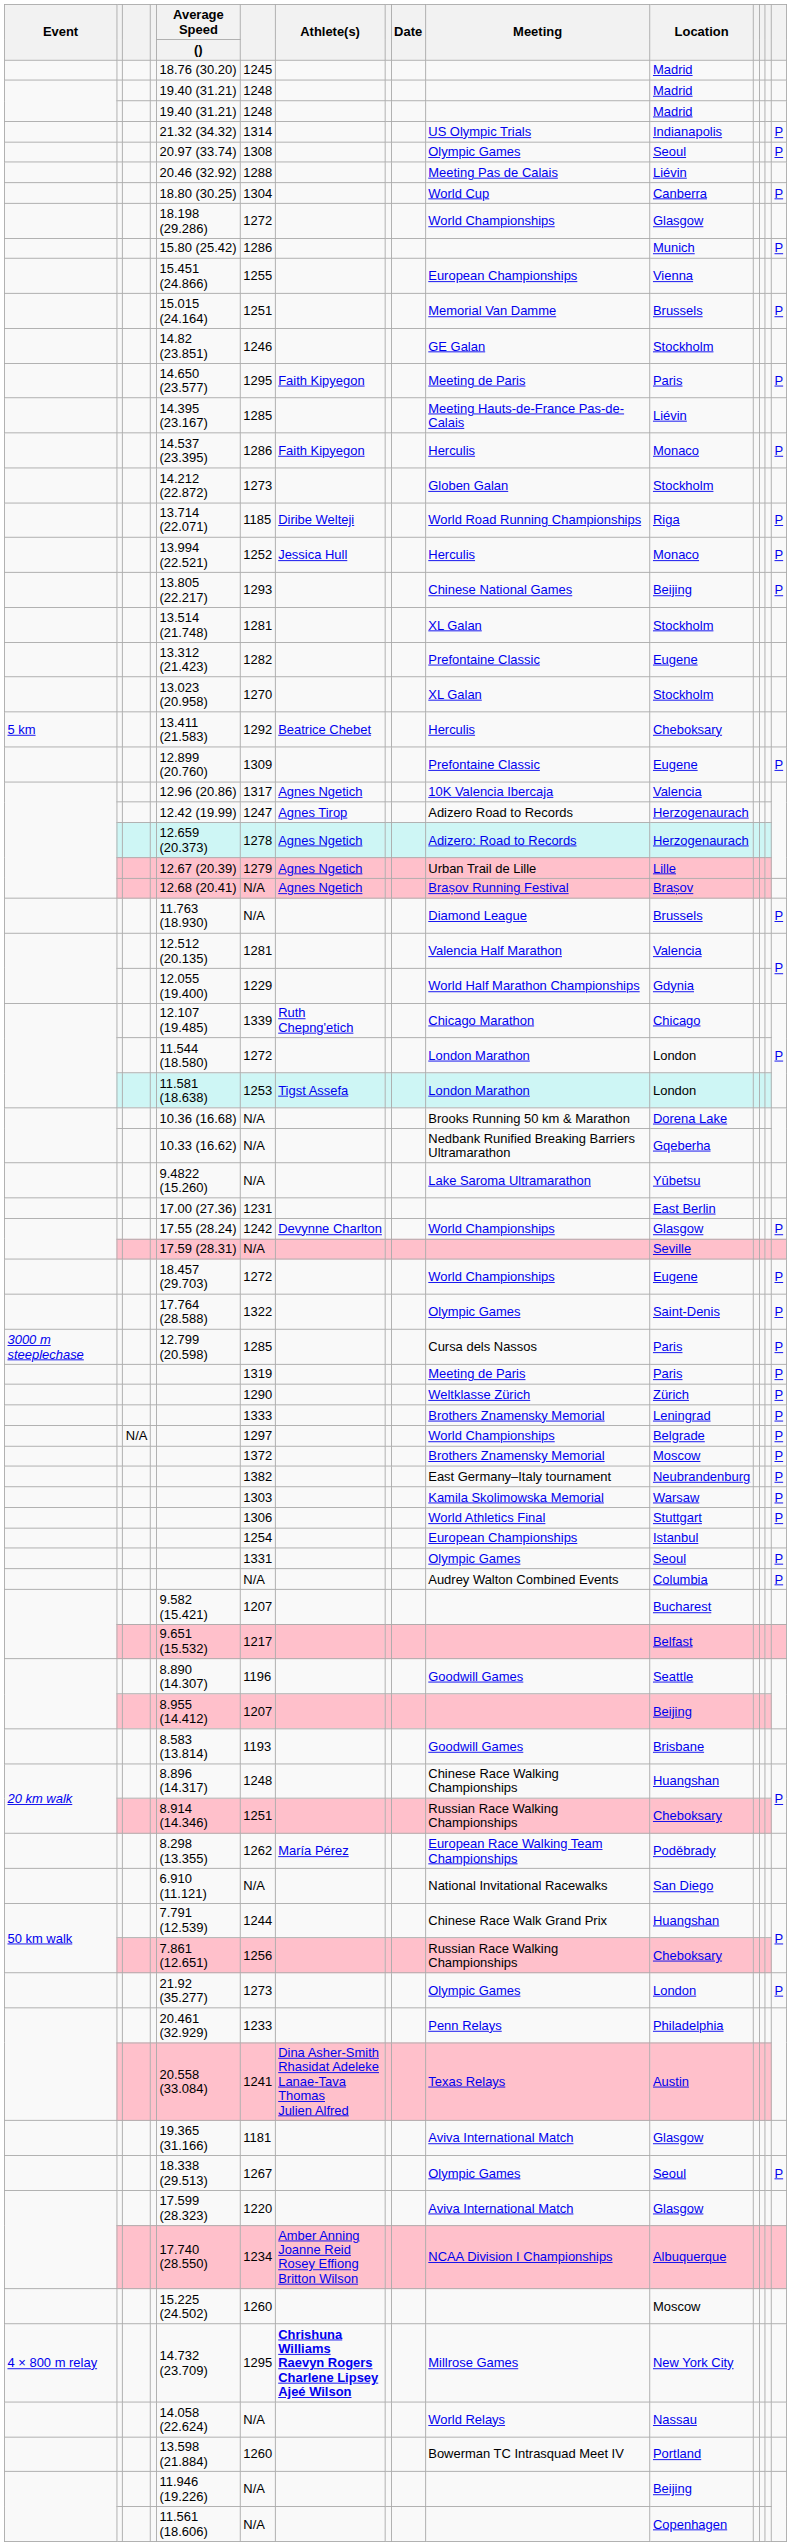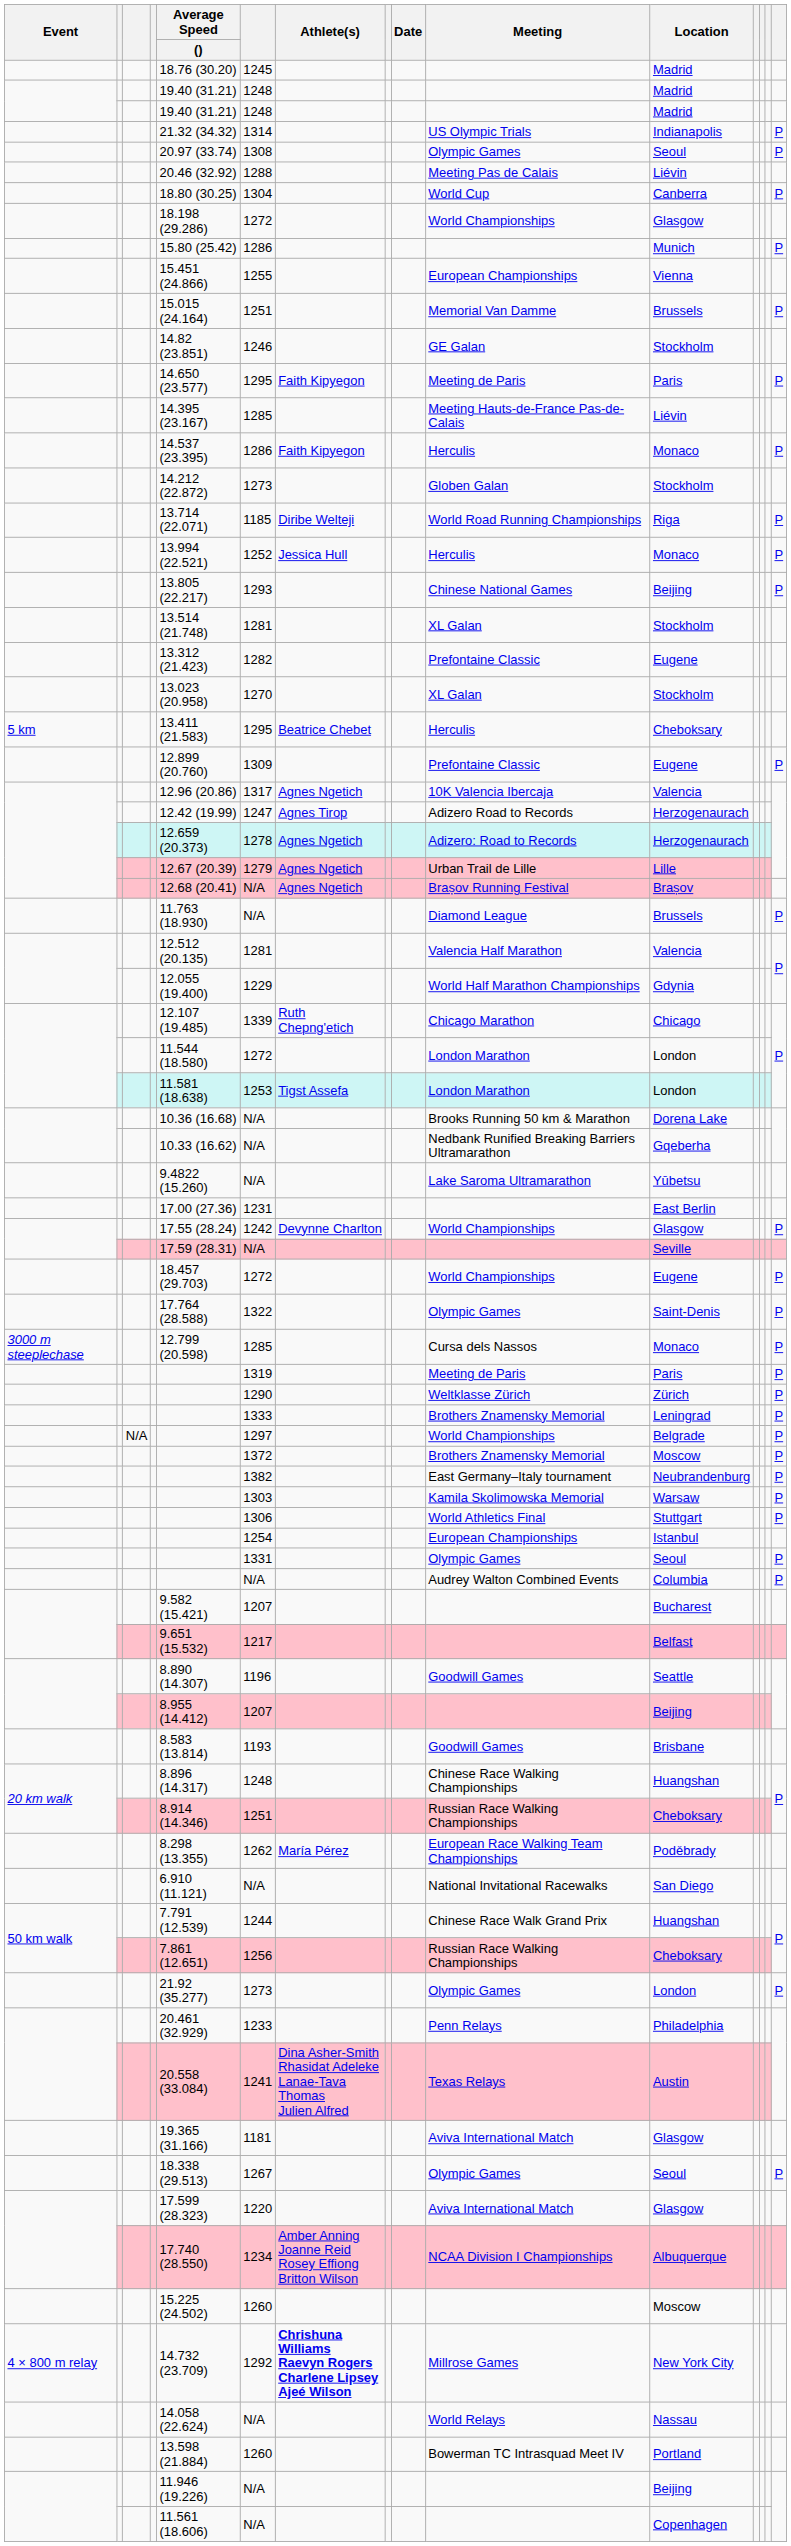5 km | column 6: 1292 -> 1295
3000 m steeplechase | Location: Paris -> Monaco
4 × 800 m relay | column 6: 1295 -> 1292
